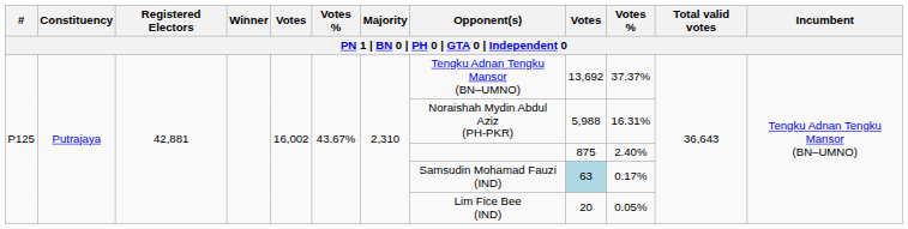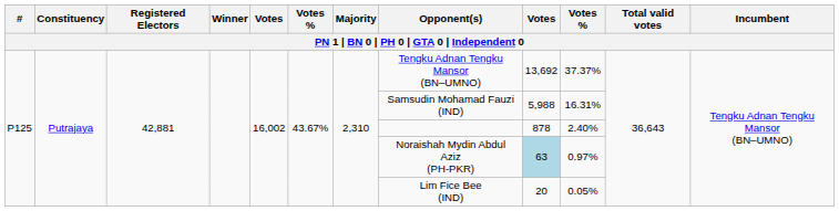row 4 | Opponent(s): Noraishah Mydin Abdul Aziz (PH-PKR) -> Samsudin Mohamad Fauzi (IND)
row 5 | column 9: 875 -> 878
row 6 | Opponent(s): Samsudin Mohamad Fauzi (IND) -> Noraishah Mydin Abdul Aziz (PH-PKR)
row 6 | column 10: 0.17% -> 0.97%
